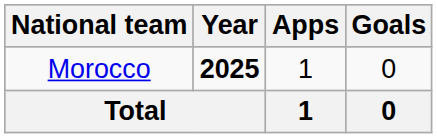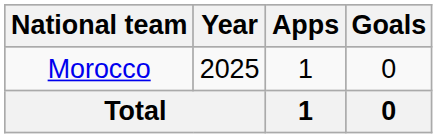Morocco | Year: bold -> normal
